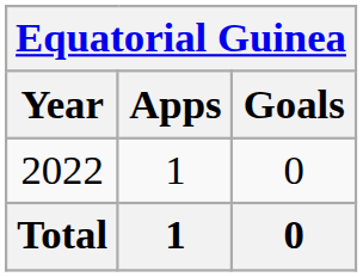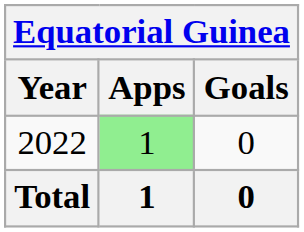2022 | Apps: no background -> lightgreen background
